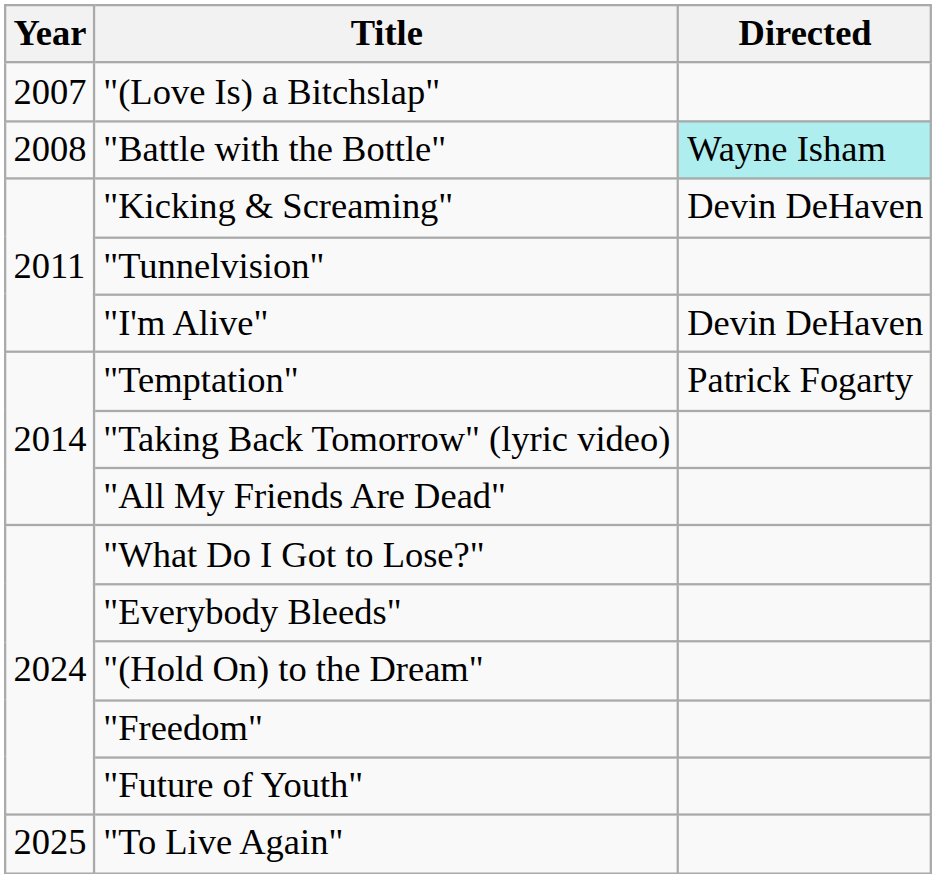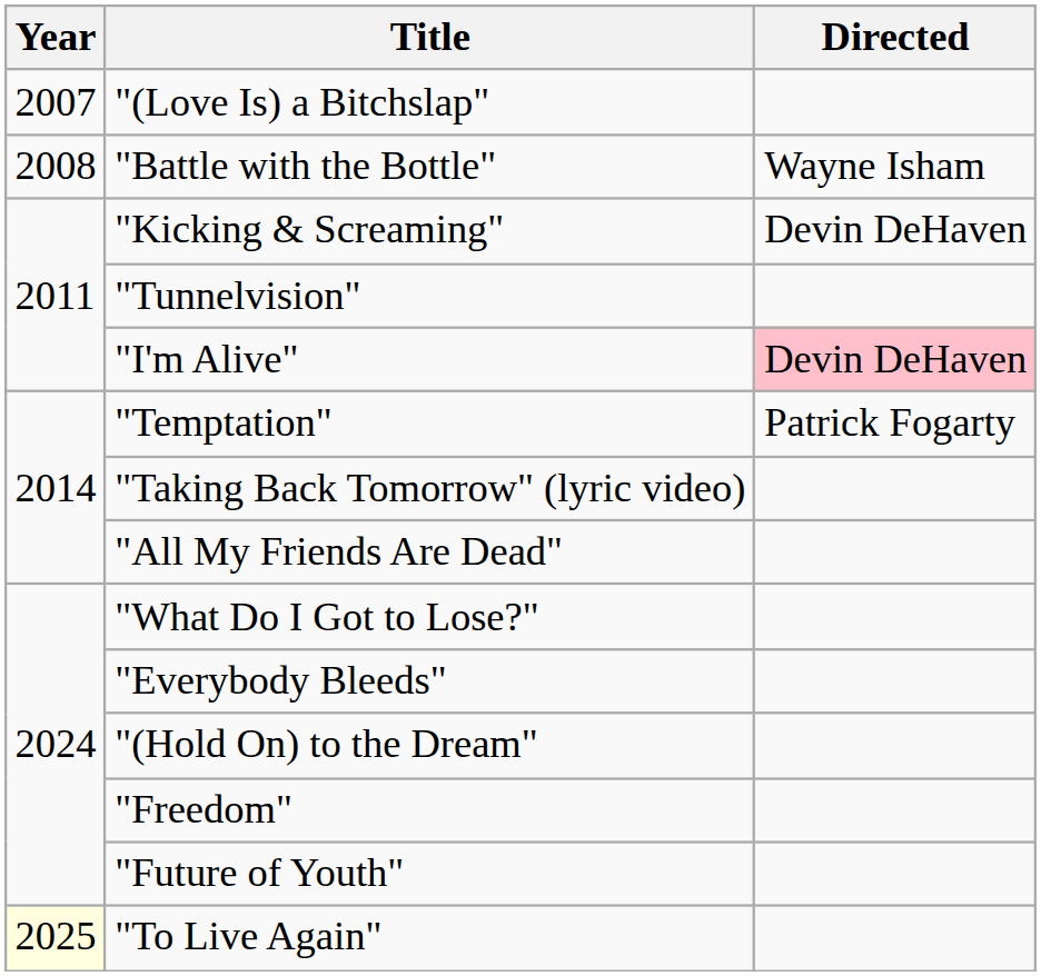"Battle with the Bottle" | Directed: paleturquoise background -> no background
"I'm Alive" | Directed: no background -> pink background
"To Live Again" | Year: no background -> lightyellow background
